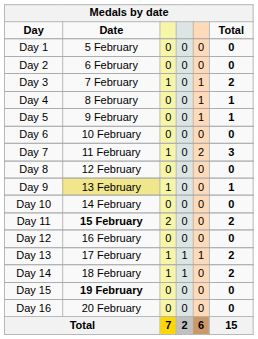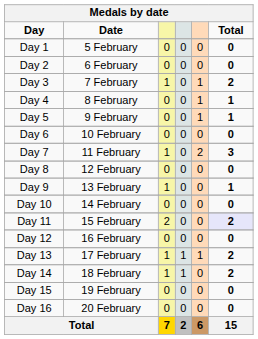Day 9 | Date: khaki background -> no background
Day 11 | Date: bold -> normal
Day 11 | Total: no background -> lavender background
Day 15 | Date: bold -> normal
